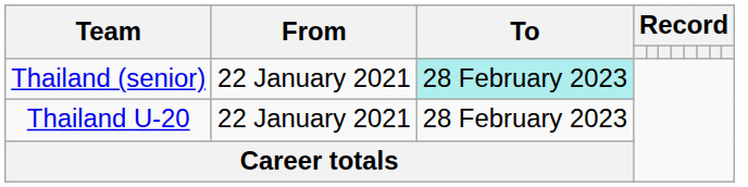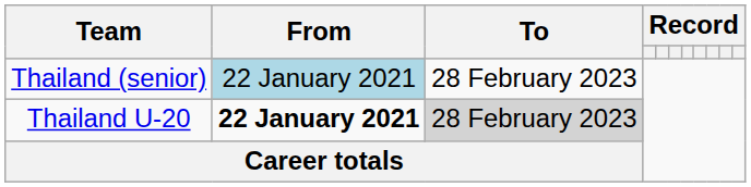Thailand (senior) | From: no background -> lightblue background
Thailand (senior) | To: paleturquoise background -> no background
Thailand U-20 | From: normal -> bold
Thailand U-20 | To: no background -> lightgrey background
